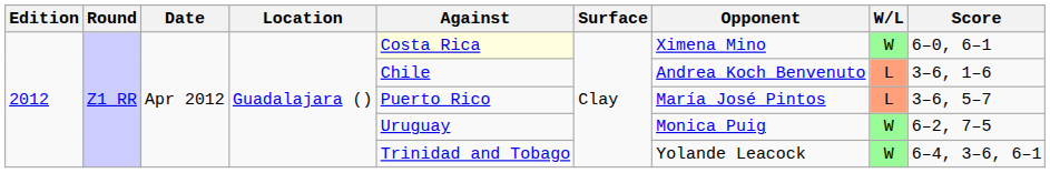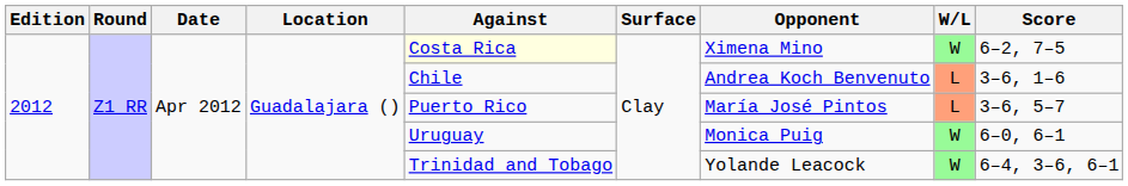row 2 | Score: 6–0, 6–1 -> 6–2, 7–5
row 5 | Score: 6–2, 7–5 -> 6–0, 6–1
